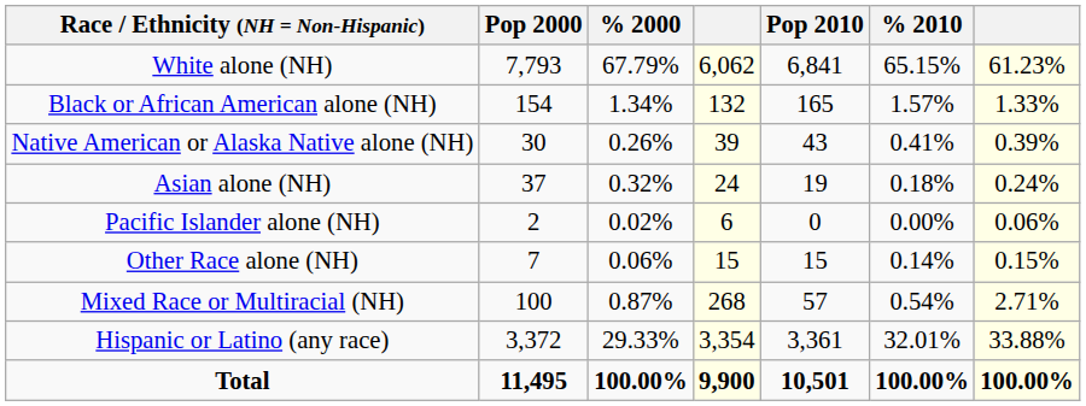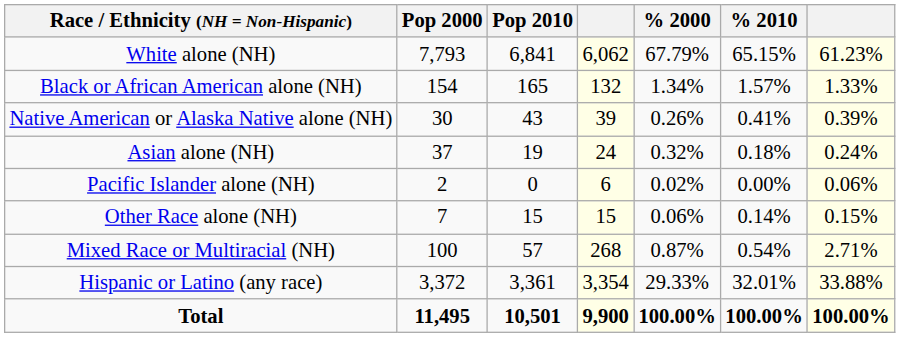columns swapped: Pop 2010 <-> % 2000
